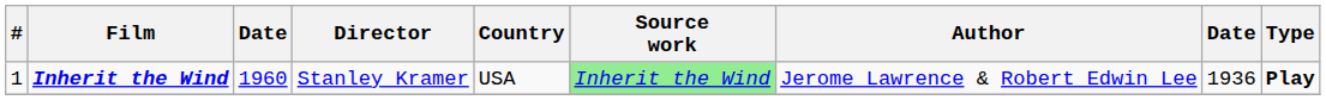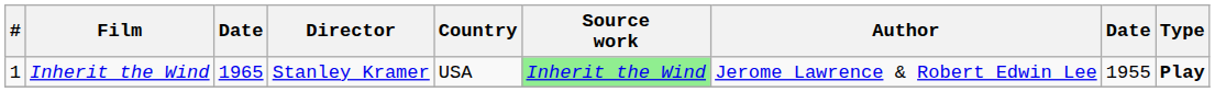row 2 | Film: bold -> normal
row 2 | column 3: 1960 -> 1965
row 2 | column 8: 1936 -> 1955
